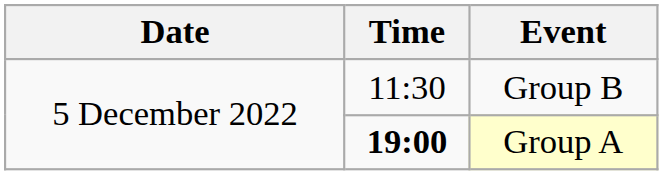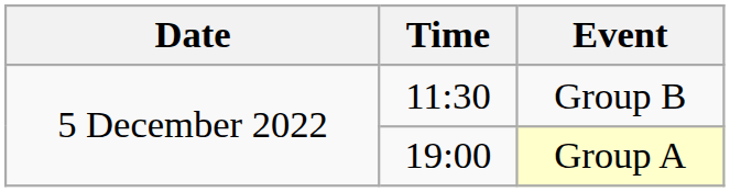Group A | Time: bold -> normal
